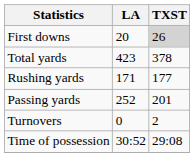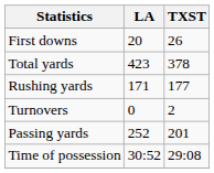First downs | TXST: lightgrey background -> no background
rows swapped: Passing yards <-> Turnovers
